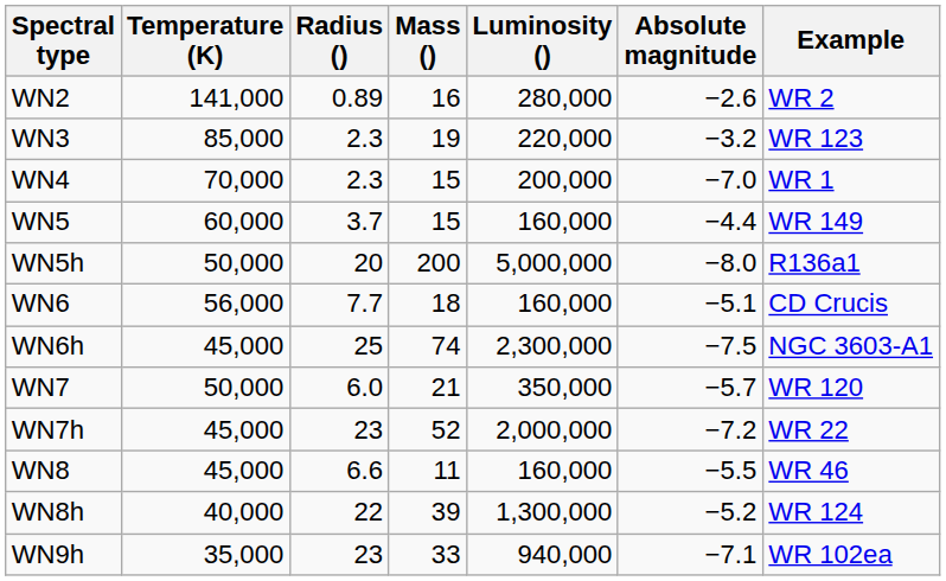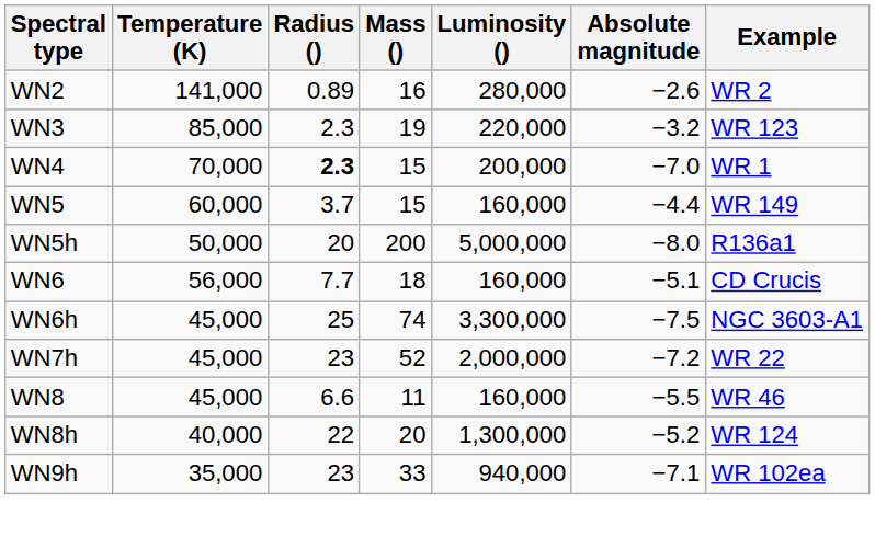WN4 | Radius (): normal -> bold
WN6h | Luminosity (): 2,300,000 -> 3,300,000
- row: WN7 | 50,000 | 6.0 | 21 | 350,000 | −5.7 | WR 120
WN8h | Mass (): 39 -> 20
